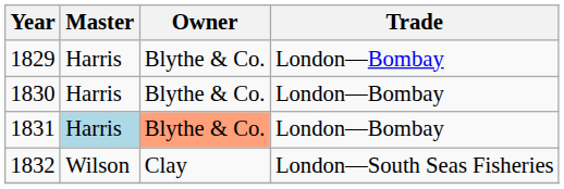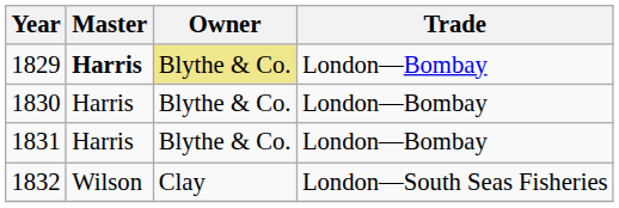1829 | Master: normal -> bold
1829 | Owner: no background -> khaki background
1831 | Master: lightblue background -> no background
1831 | Owner: lightsalmon background -> no background
